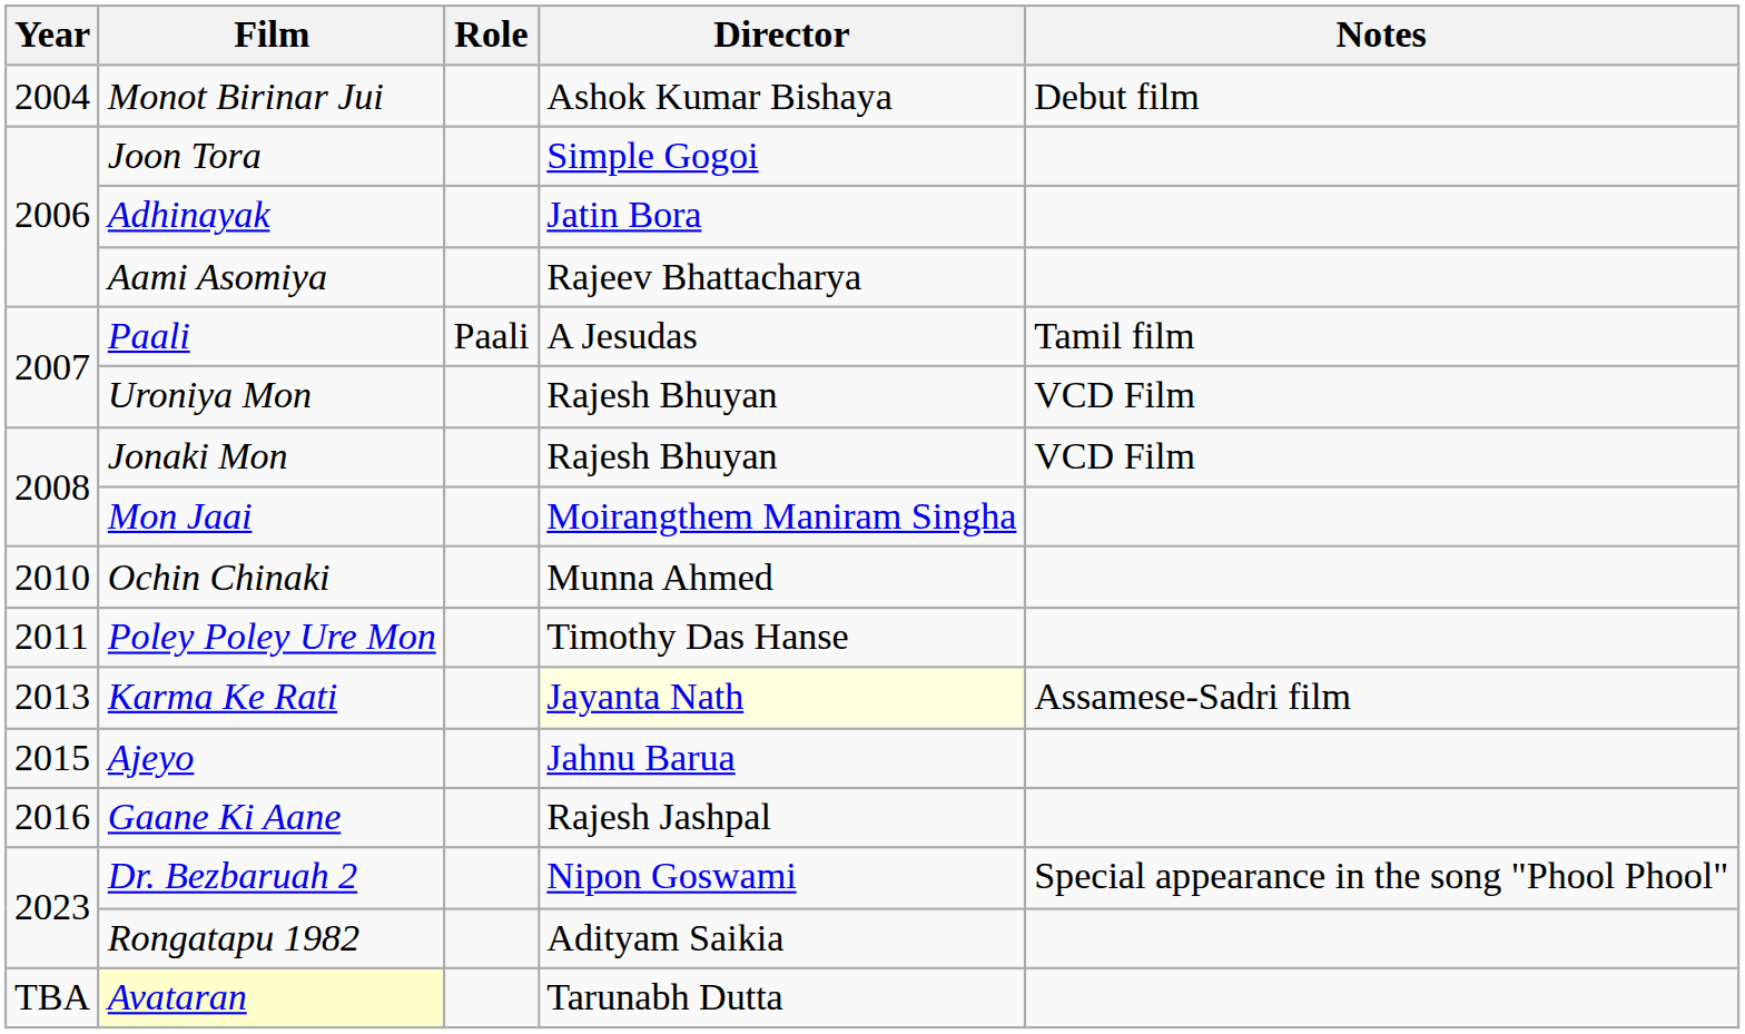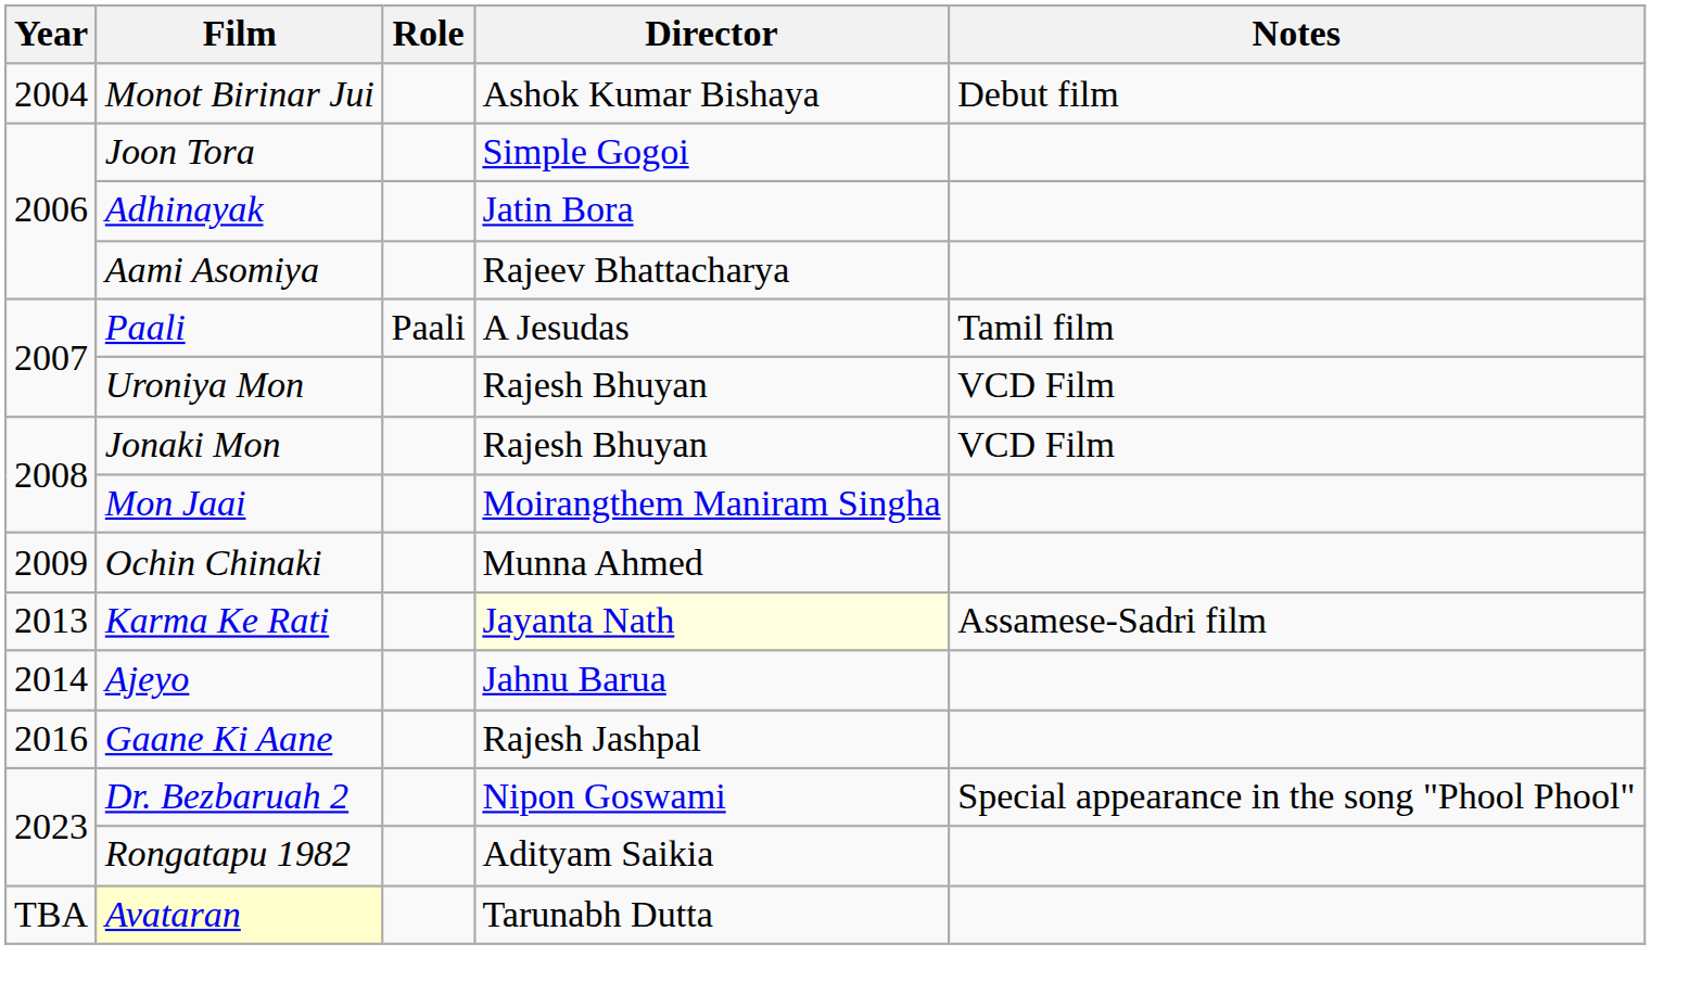Ochin Chinaki | Year: 2010 -> 2009
- row: 2011 | Poley Poley Ure Mon | Timothy Das Hanse
Ajeyo | Year: 2015 -> 2014
